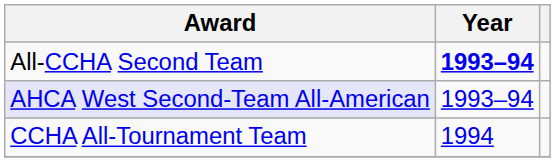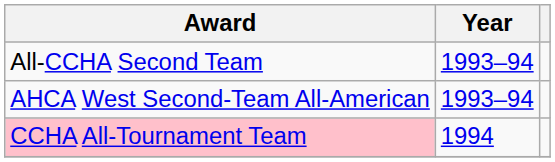row 2 | Year: bold -> normal
row 3 | Award: lavender background -> no background
row 4 | Award: no background -> pink background
